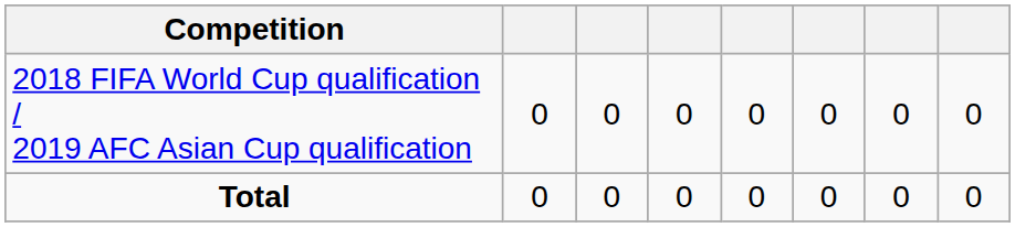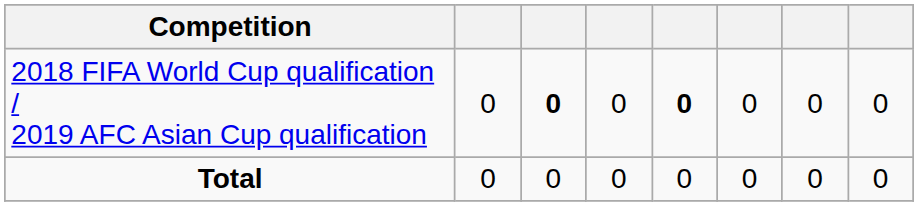row 2 | column 3: normal -> bold
row 2 | column 5: normal -> bold
